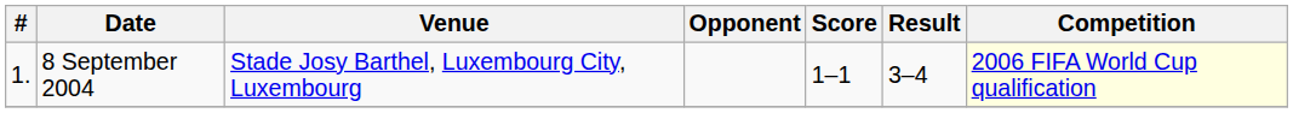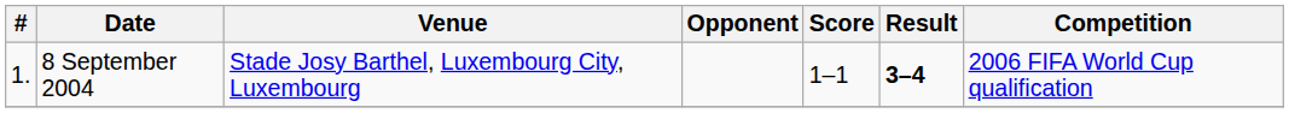8 September 2004 | Result: normal -> bold
8 September 2004 | Competition: lightyellow background -> no background
